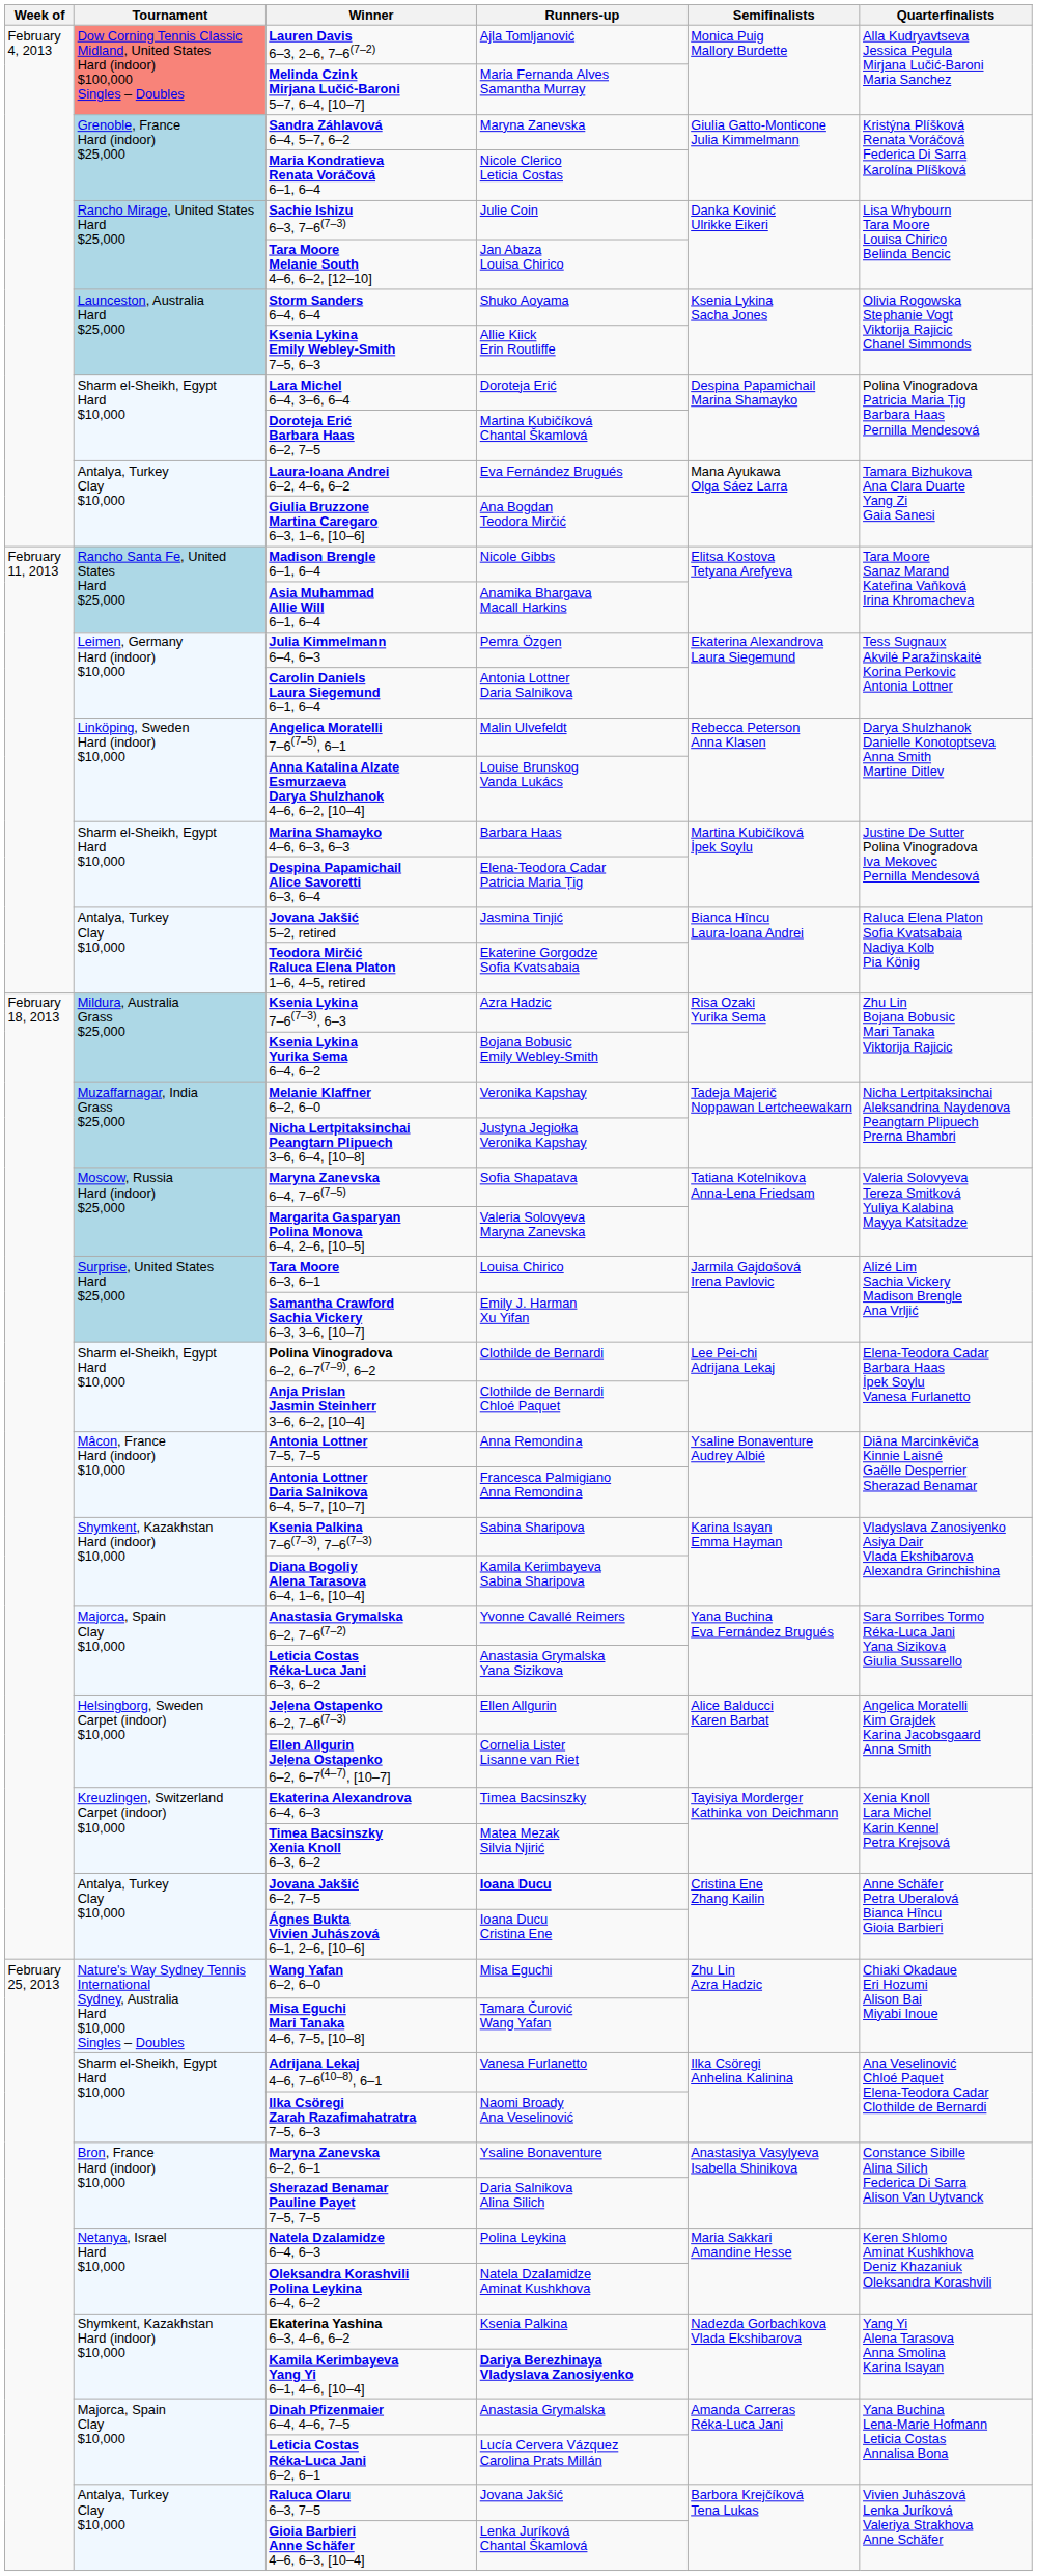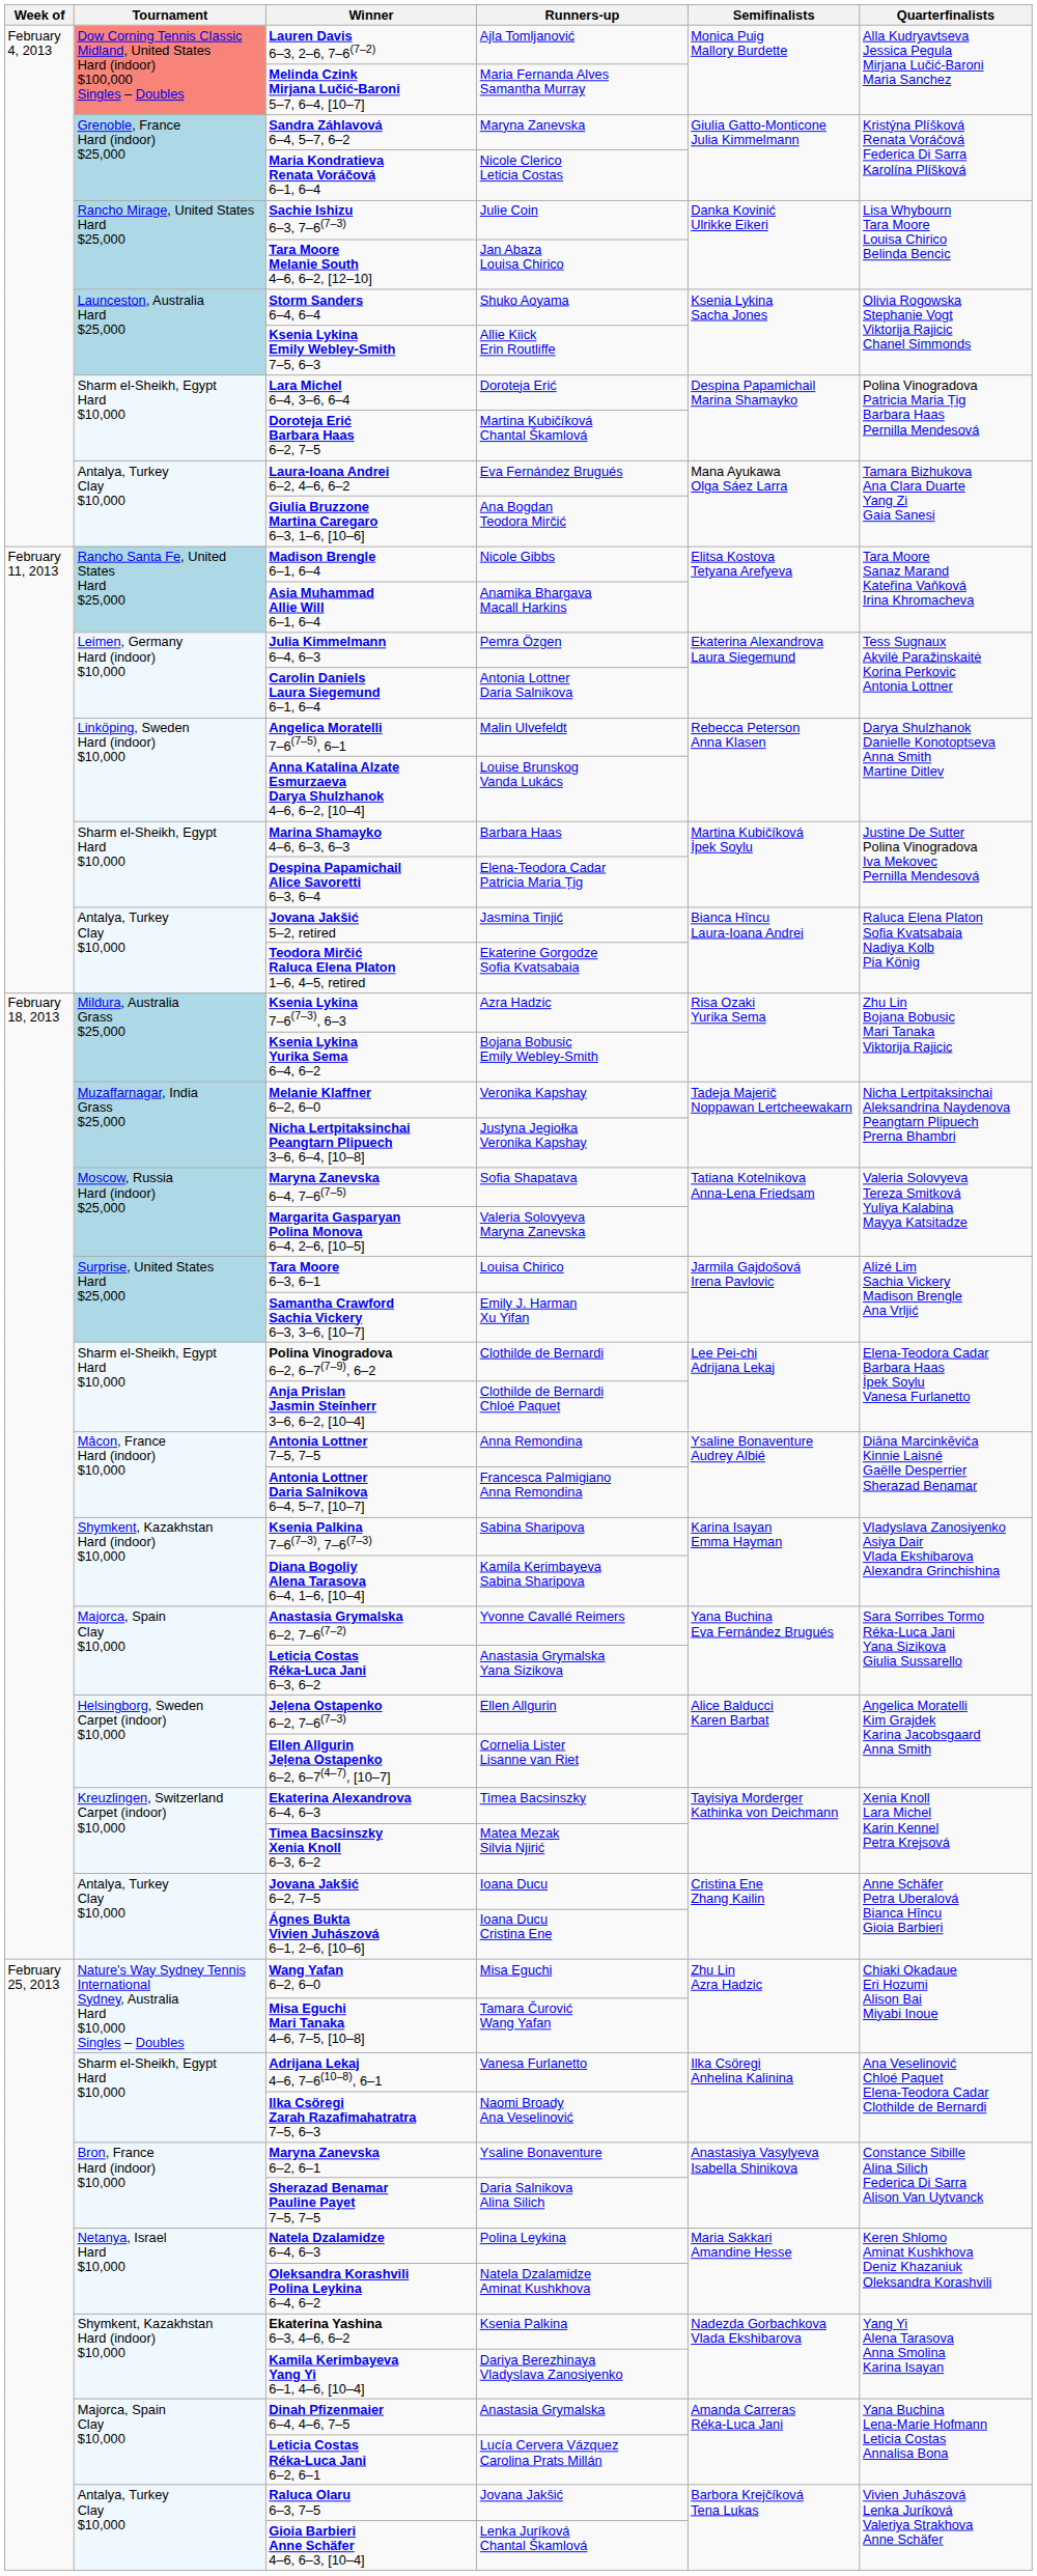Jovana Jakšić 6–2, 7–5 | Runners-up: bold -> normal
Kamila Kerimbayeva Yang Yi 6–1, 4–6, [10–4] | Runners-up: bold -> normal
